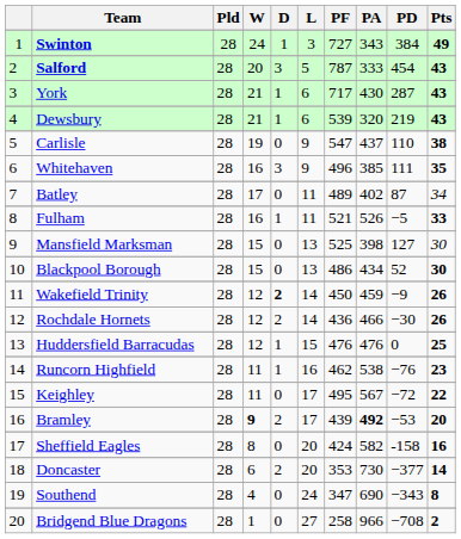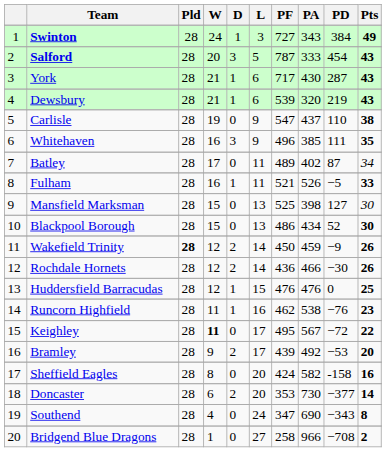Wakefield Trinity | Pld: normal -> bold
Wakefield Trinity | D: bold -> normal
Keighley | W: normal -> bold
Bramley | W: bold -> normal
Bramley | PA: bold -> normal
